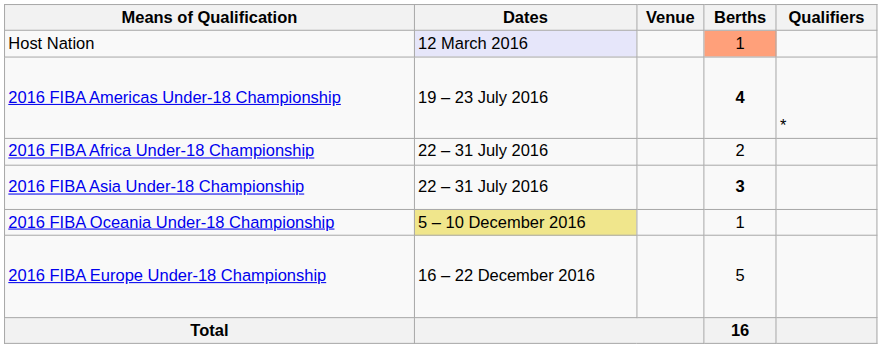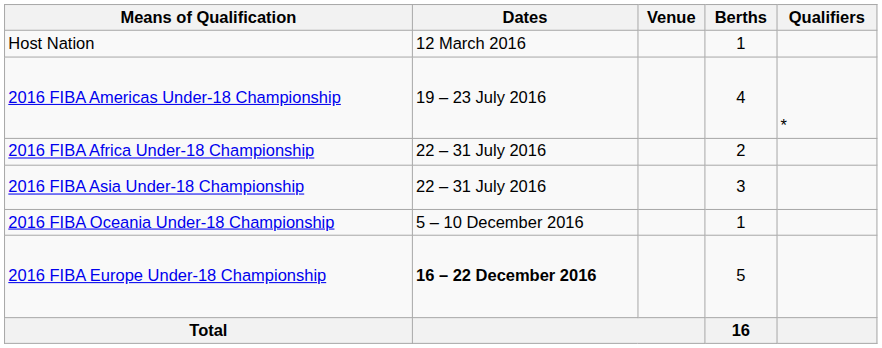Host Nation | Dates: lavender background -> no background
Host Nation | Berths: lightsalmon background -> no background
2016 FIBA Americas Under-18 Championship | Berths: bold -> normal
2016 FIBA Asia Under-18 Championship | Berths: bold -> normal
2016 FIBA Oceania Under-18 Championship | Dates: khaki background -> no background
2016 FIBA Europe Under-18 Championship | Dates: normal -> bold
